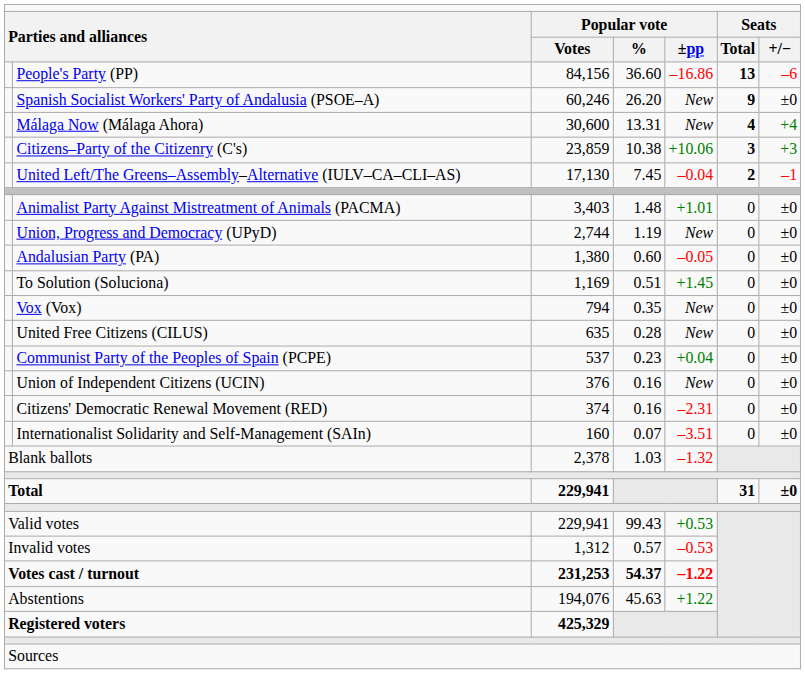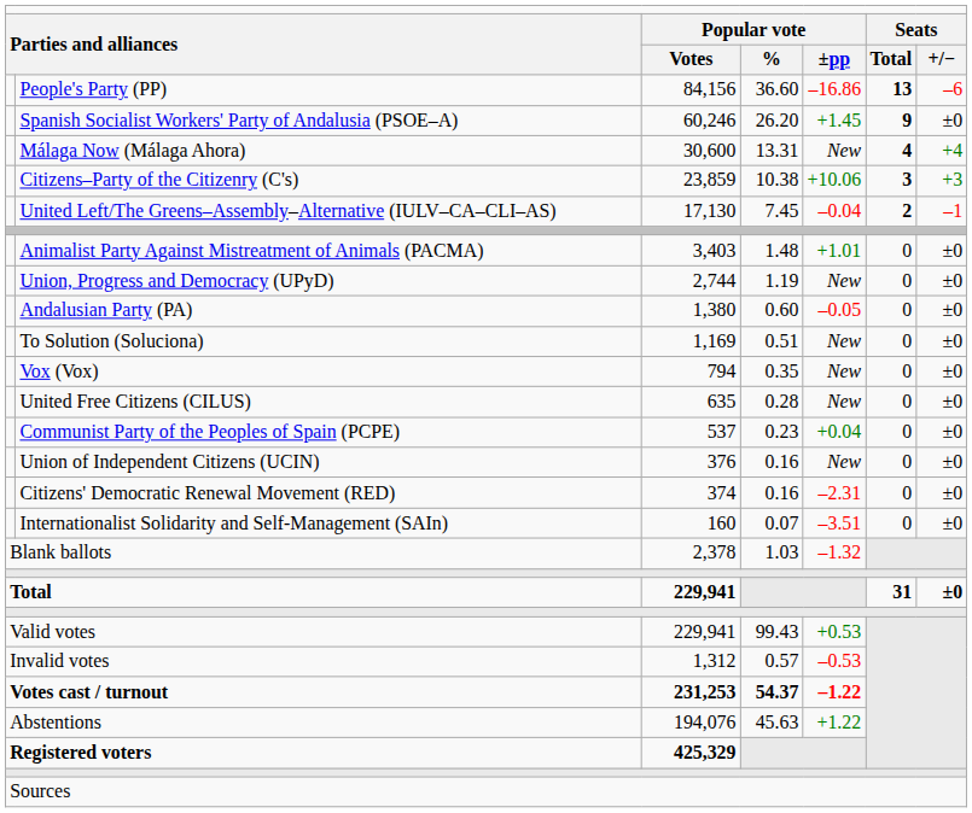Spanish Socialist Workers' Party of Andalusia (PSOE–A) | column 5: New -> +1.45
To Solution (Soluciona) | column 5: +1.45 -> New
